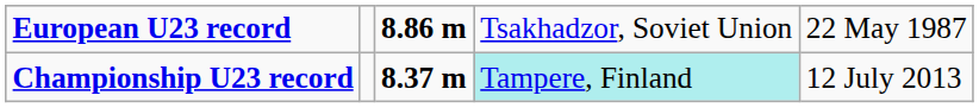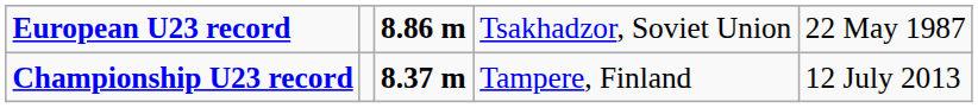Championship U23 record | column 4: paleturquoise background -> no background
